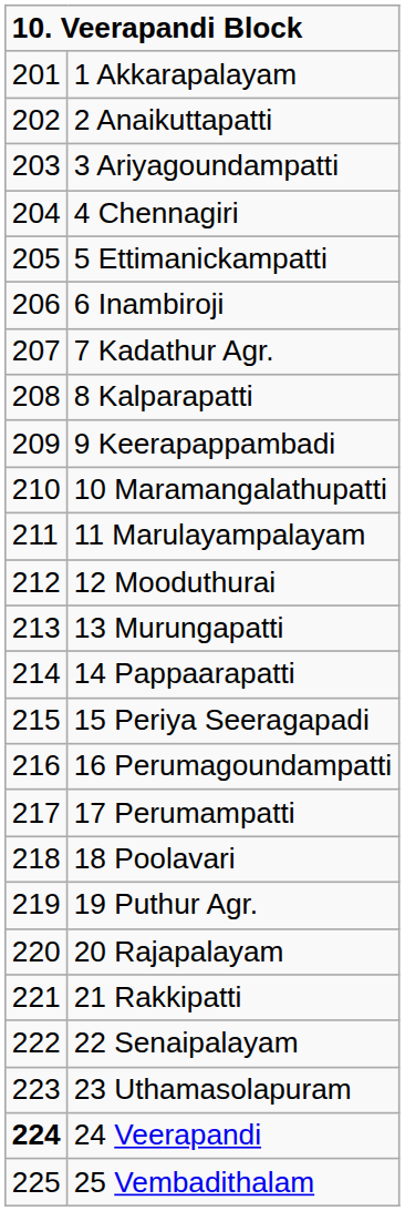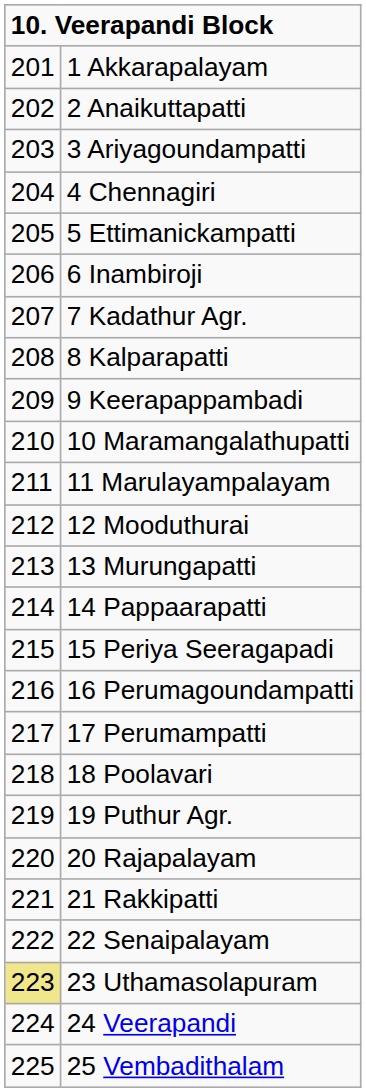23 Uthamasolapuram | column 1: no background -> khaki background
24 Veerapandi | column 1: bold -> normal
